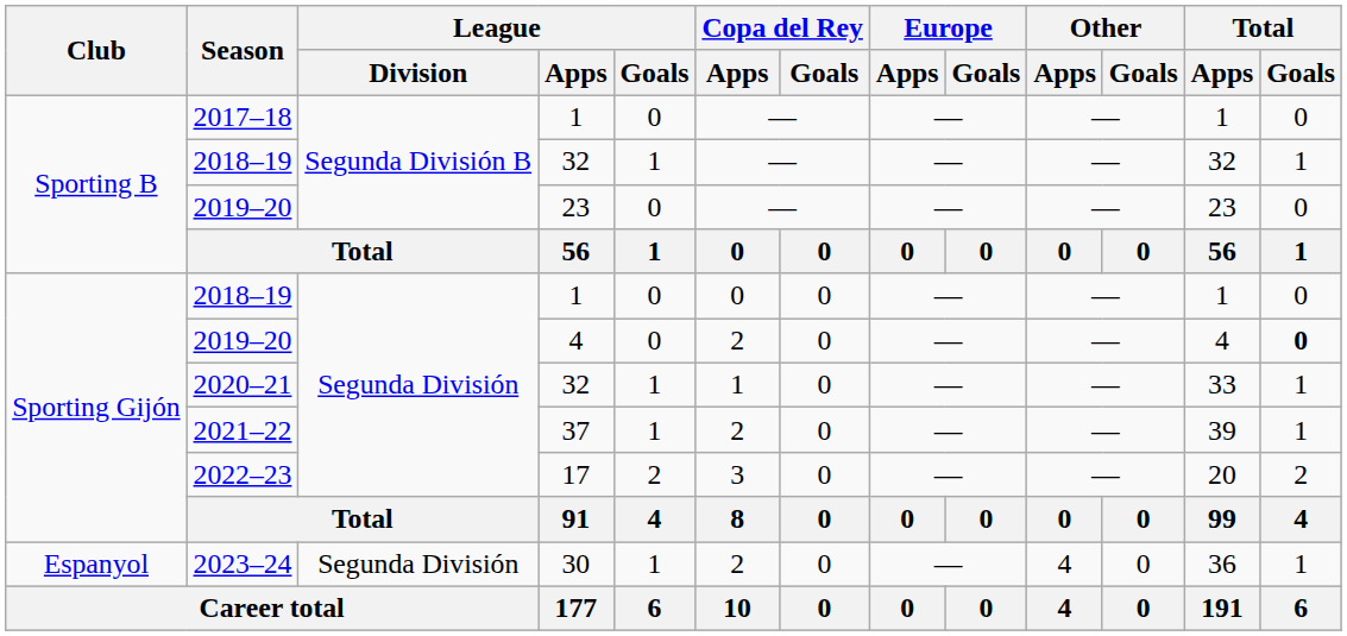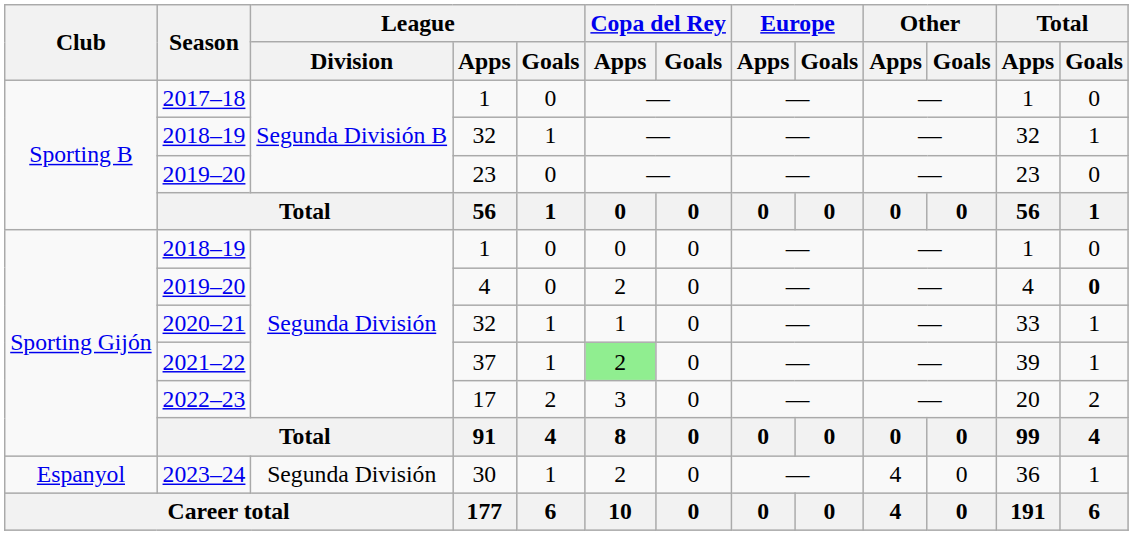2021–22 | Copa del Rey / Apps: no background -> lightgreen background
